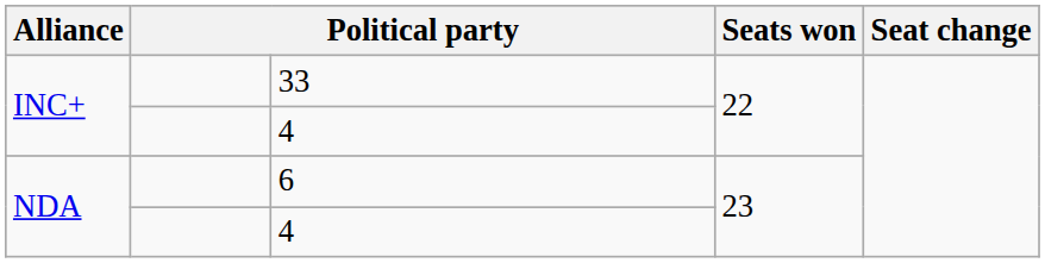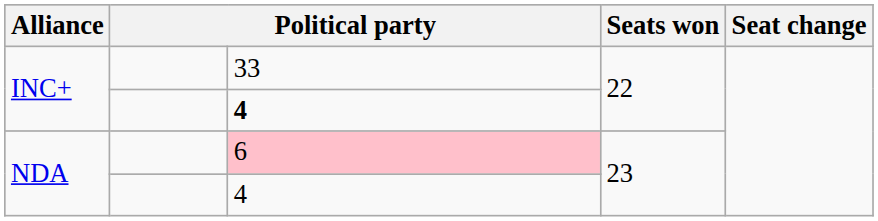INC+ / 4 | column 3: normal -> bold
6 | column 3: no background -> pink background
